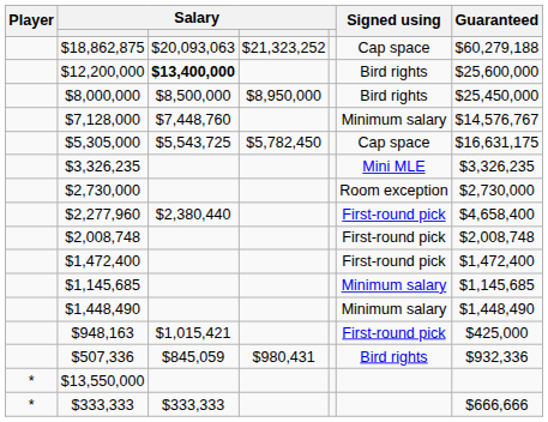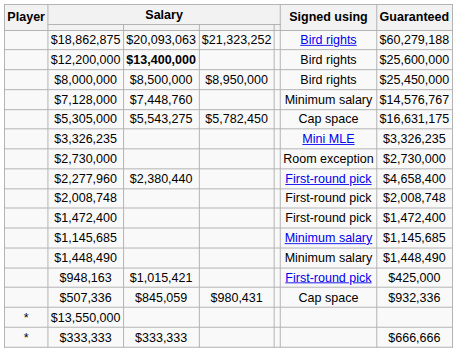$18,862,875 | Signed using: Cap space -> Bird rights
$5,305,000 | column 3: $5,543,725 -> $5,543,275
$507,336 | Signed using: Bird rights -> Cap space
